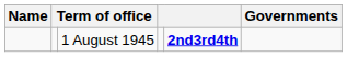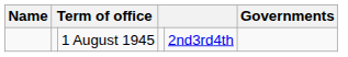1 August 1945 | column 5: bold -> normal
